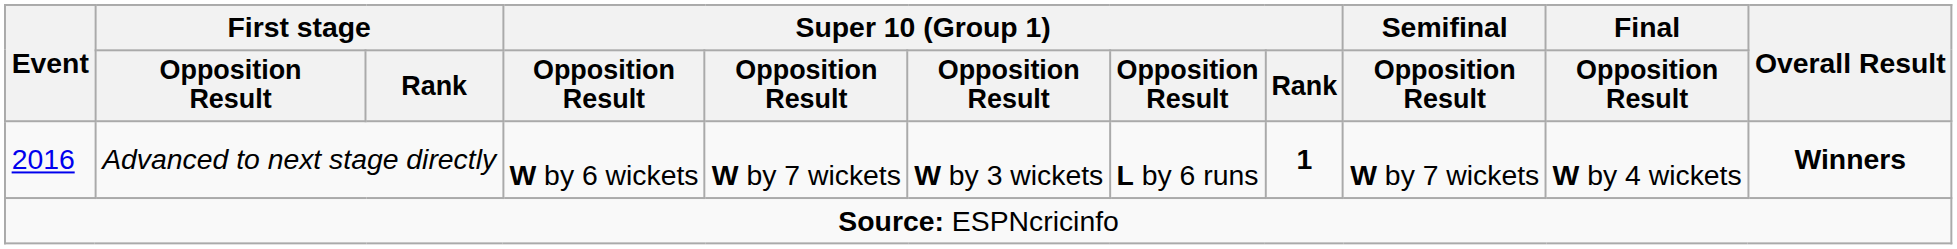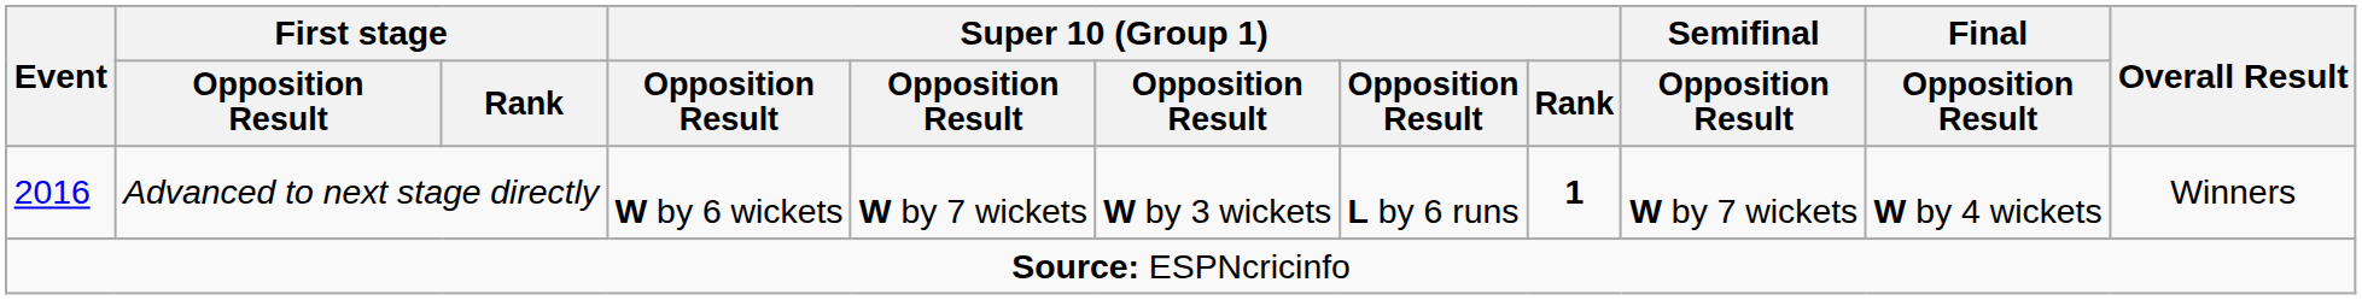2016 | Overall Result: bold -> normal
